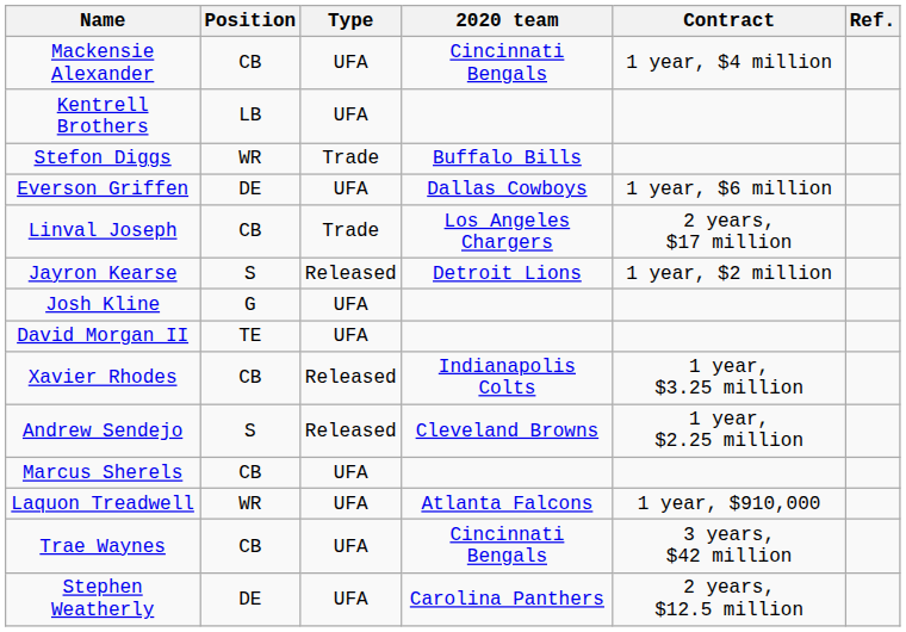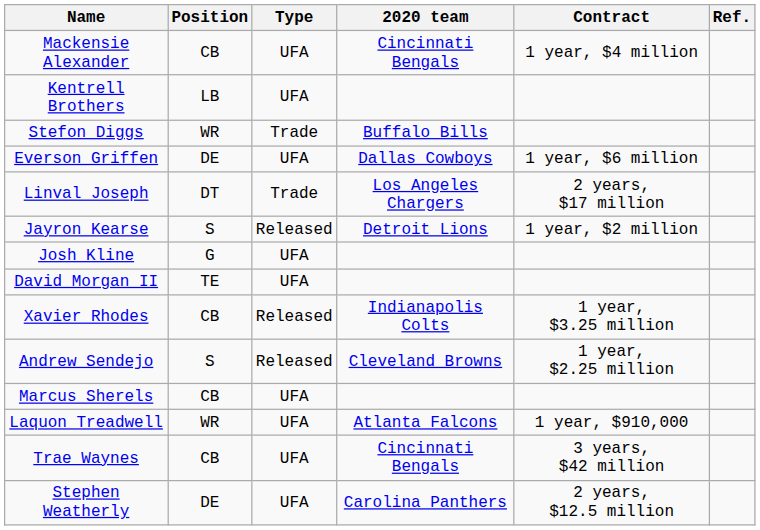Linval Joseph | Position: CB -> DT
